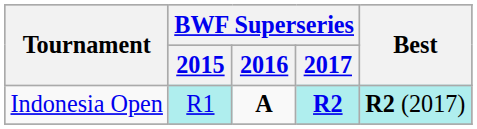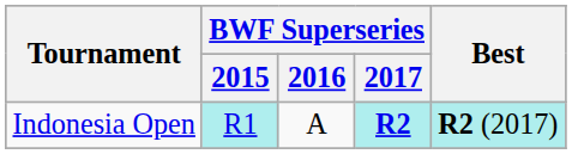Indonesia Open | BWF Superseries / 2016: bold -> normal
